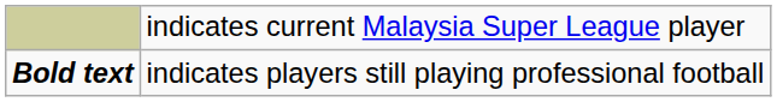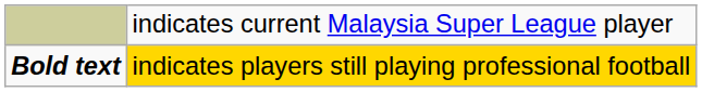Bold text | column 2: no background -> gold background
